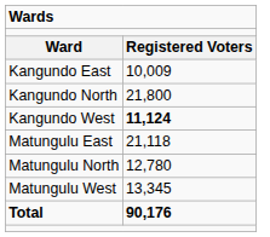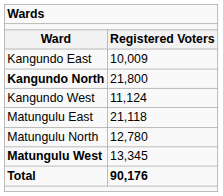row 5 | column 1: normal -> bold
row 6 | column 2: bold -> normal
row 9 | column 1: normal -> bold
